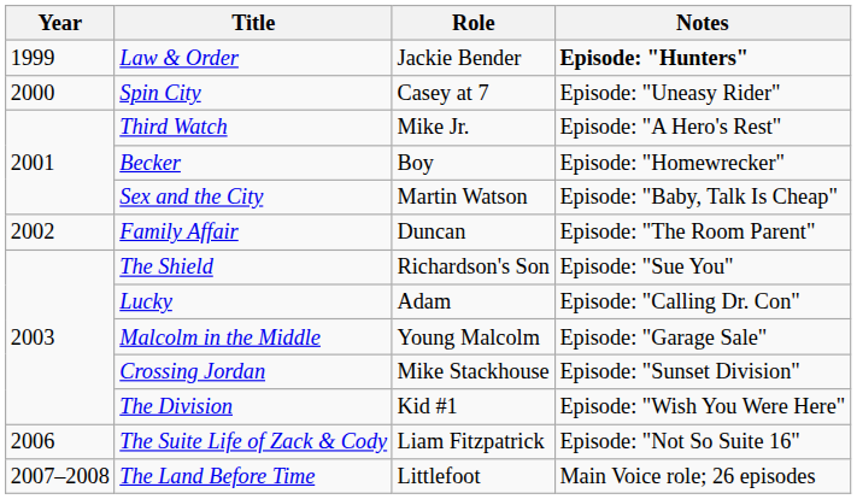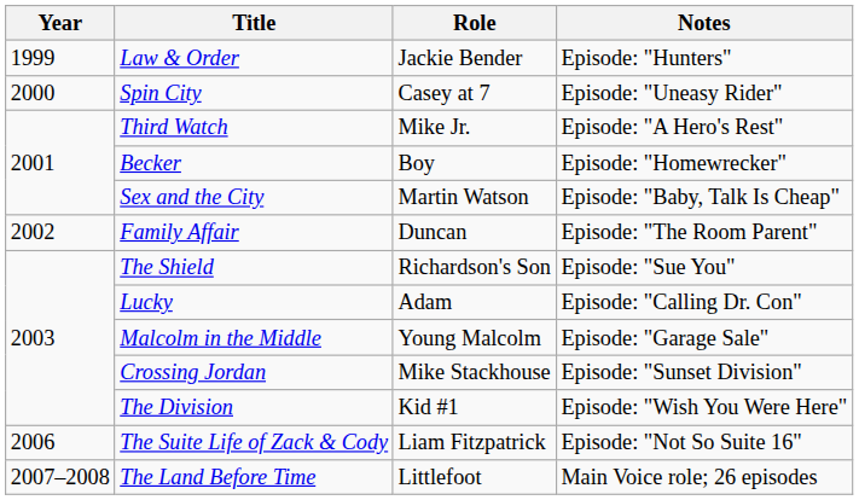Law & Order | Notes: bold -> normal
